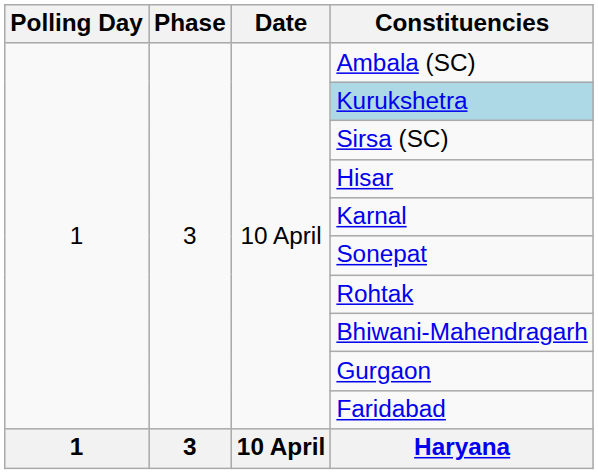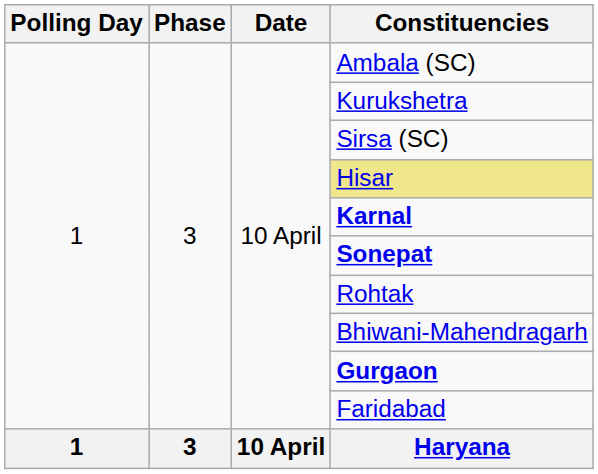Kurukshetra | Constituencies: lightblue background -> no background
Hisar | Constituencies: no background -> khaki background
Karnal | Constituencies: normal -> bold
Sonepat | Constituencies: normal -> bold
Gurgaon | Constituencies: normal -> bold
